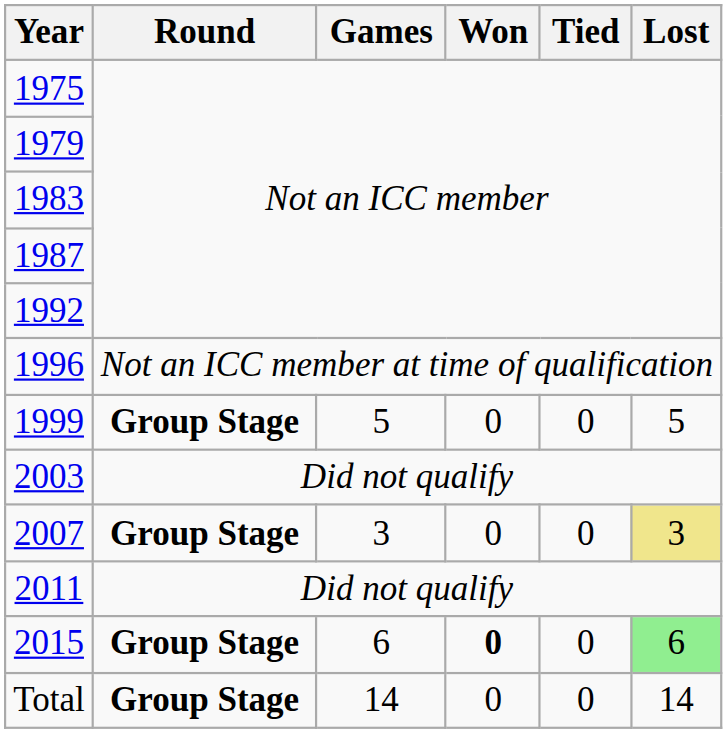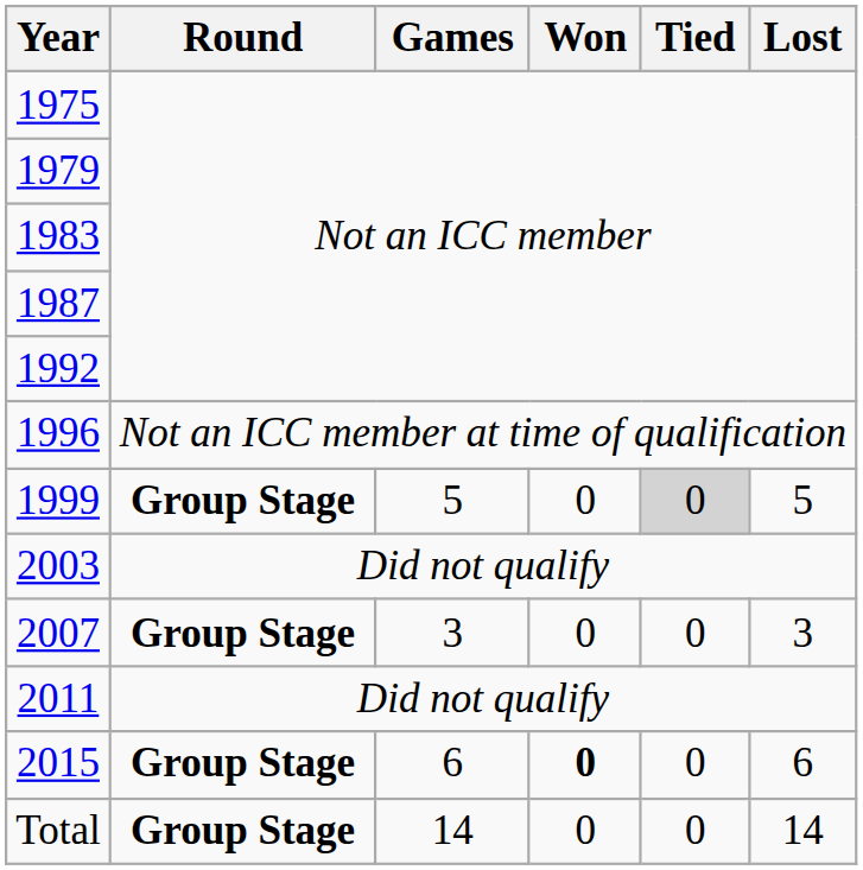1999 | Tied: no background -> lightgrey background
2007 | Lost: khaki background -> no background
2015 | Lost: lightgreen background -> no background
